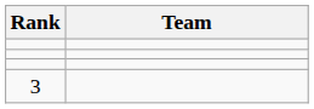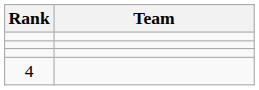row 5 | Rank: 3 -> 4
